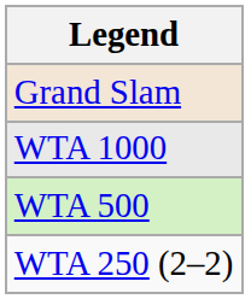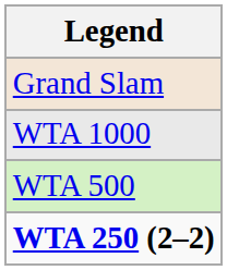row 5 | column 1: normal -> bold
